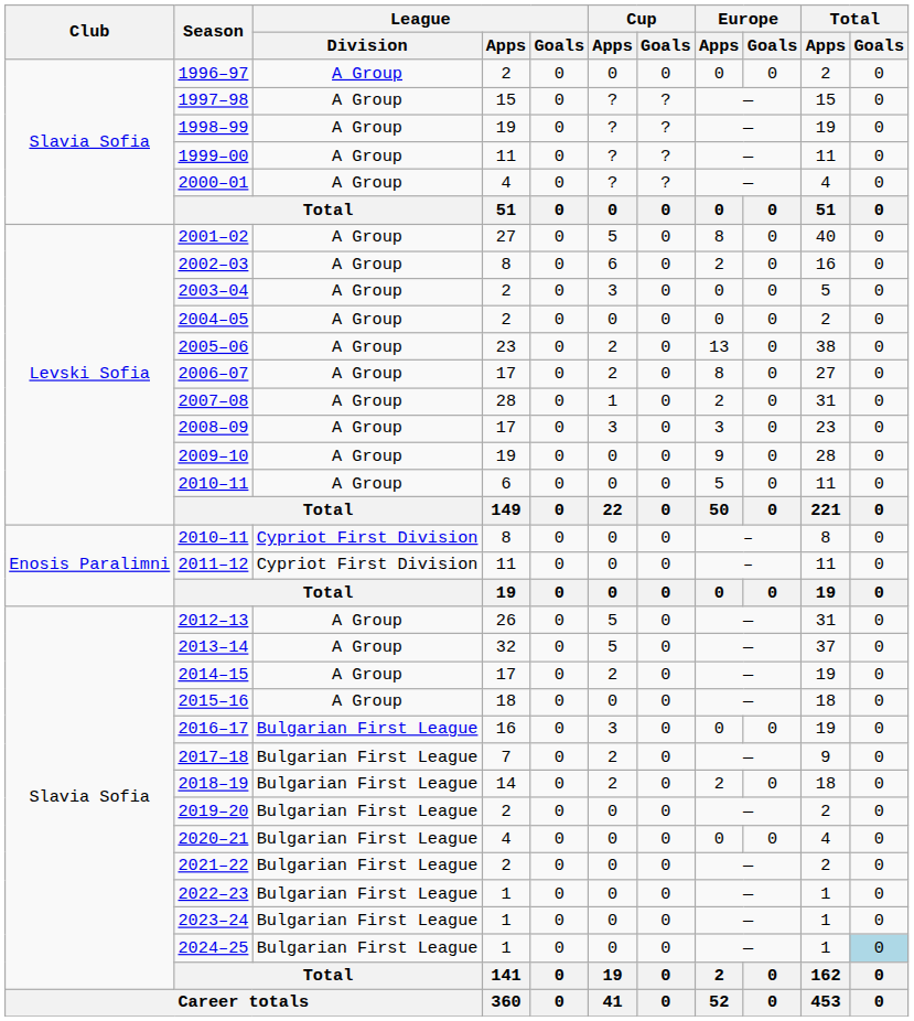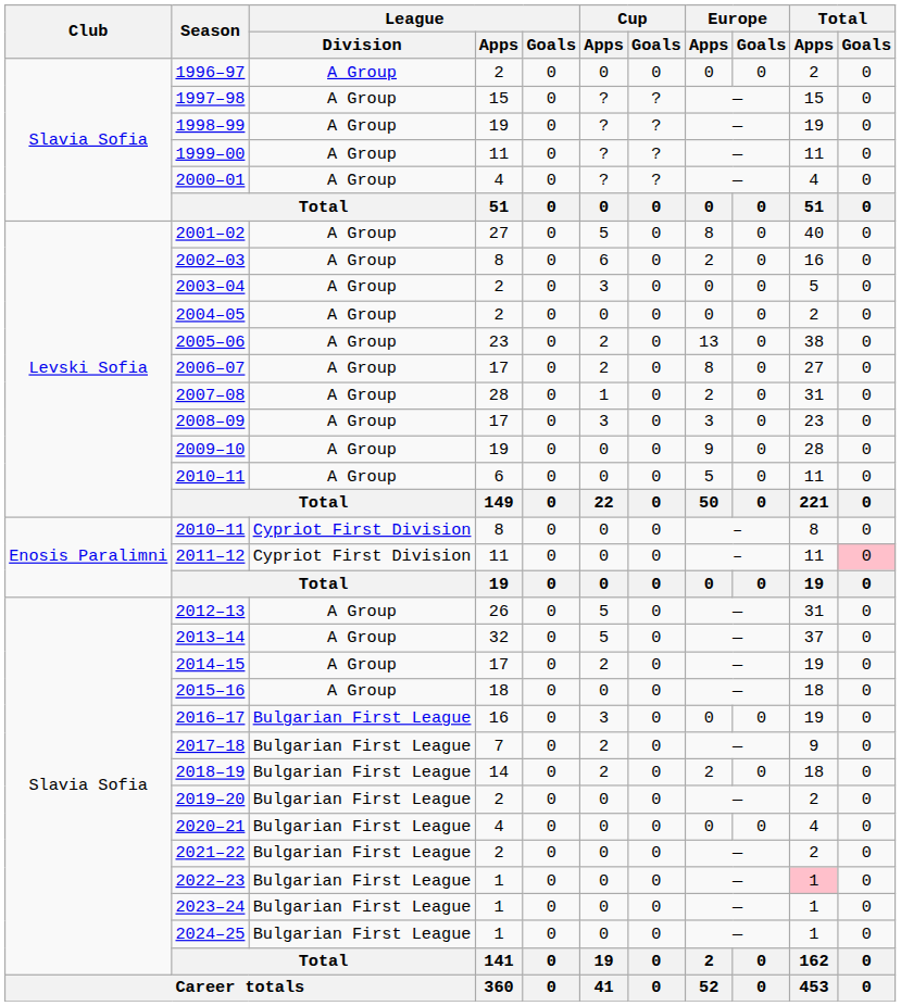2011–12 | Total / Goals: no background -> pink background
2022–23 | Total / Apps: no background -> pink background
2024–25 | Total / Goals: lightblue background -> no background
